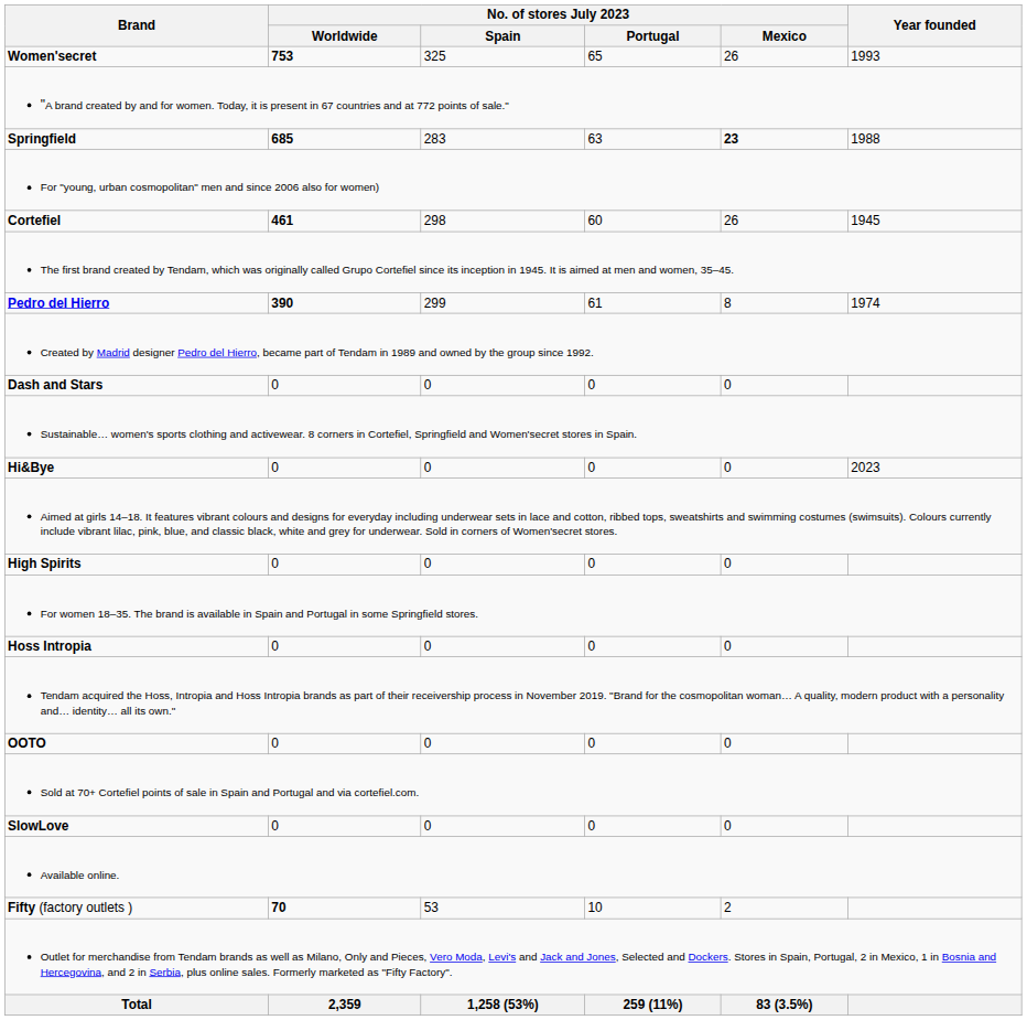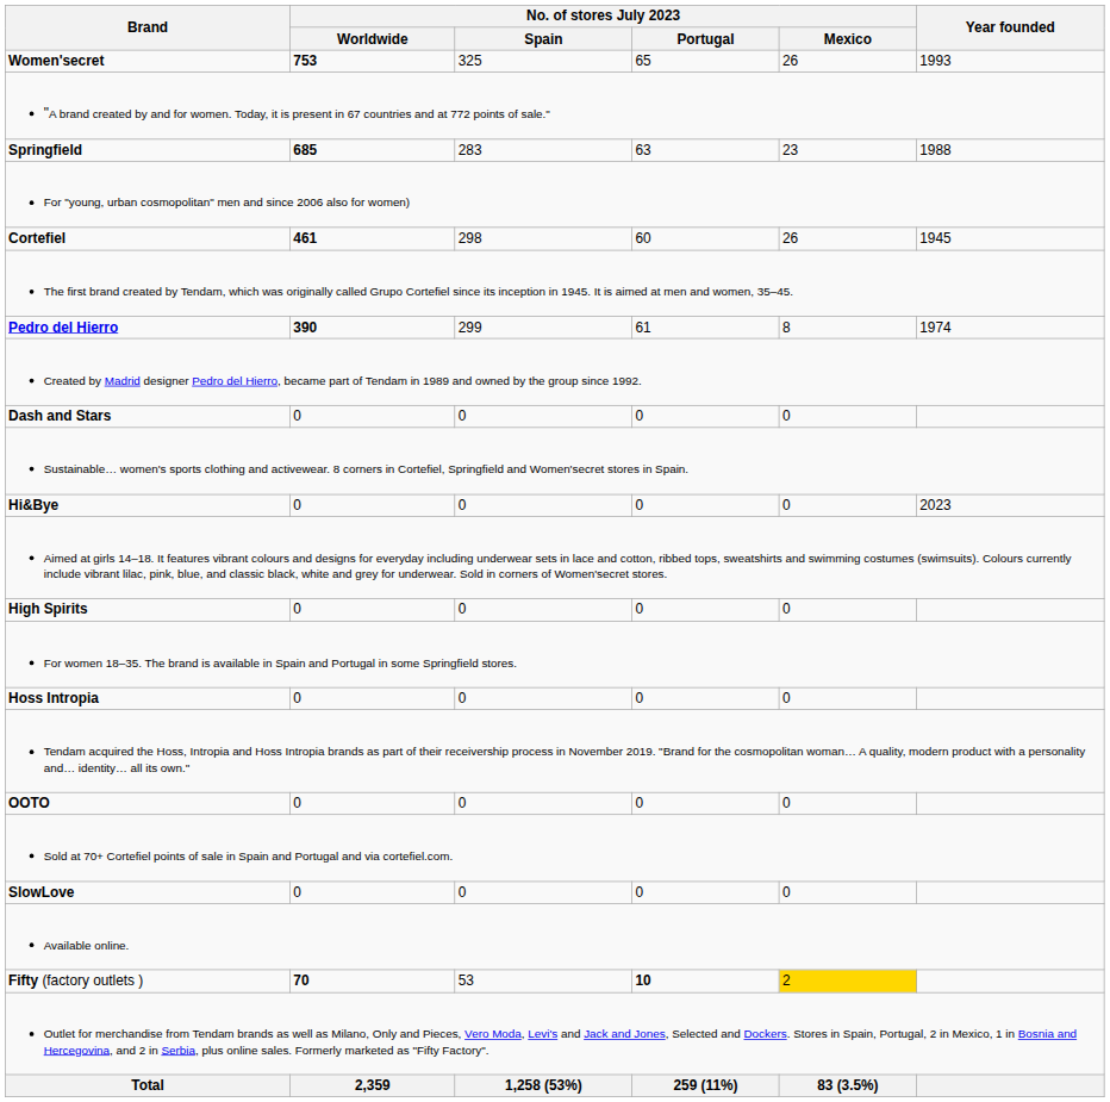Springfield | No. of stores July 2023 / Mexico: bold -> normal
Fifty (factory outlets ) | No. of stores July 2023 / Portugal: normal -> bold
Fifty (factory outlets ) | No. of stores July 2023 / Mexico: no background -> gold background
